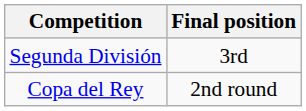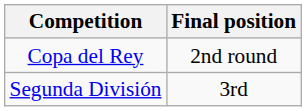rows swapped: Segunda División <-> Copa del Rey
